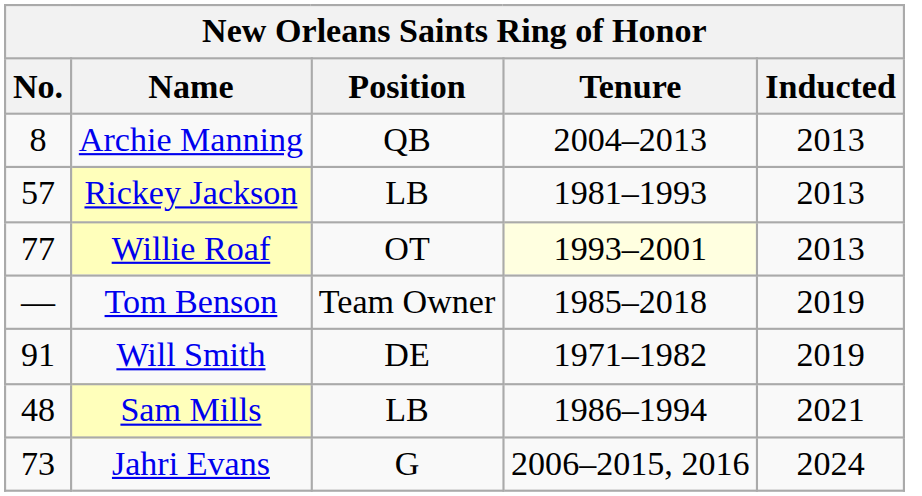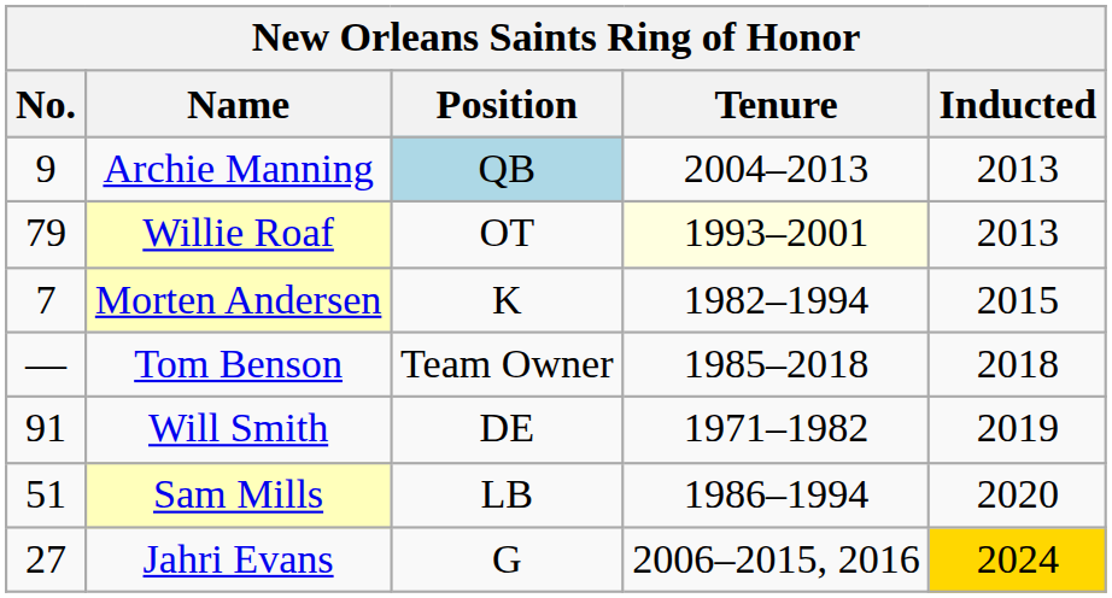Archie Manning | No.: 8 -> 9
Archie Manning | Position: no background -> lightblue background
- row: 57 | Rickey Jackson | LB | 1981–1993 | 2013
Willie Roaf | No.: 77 -> 79
+ row: 7 | Morten Andersen | K | 1982–1994 | 2015
Tom Benson | Inducted: 2019 -> 2018
Sam Mills | No.: 48 -> 51
Sam Mills | Inducted: 2021 -> 2020
Jahri Evans | No.: 73 -> 27
Jahri Evans | Inducted: no background -> gold background
